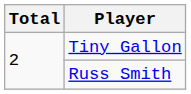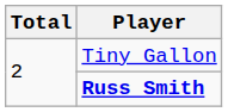Russ Smith | Player: normal -> bold
